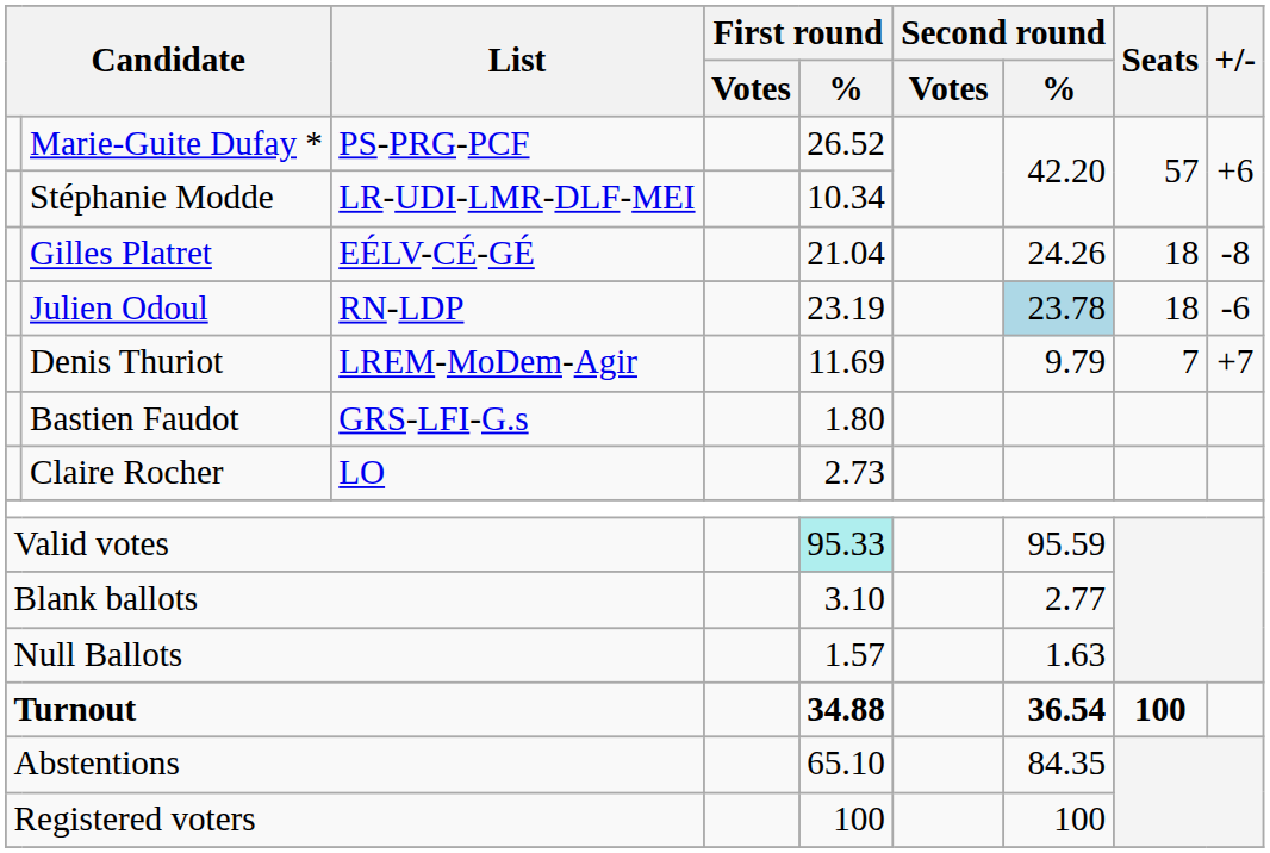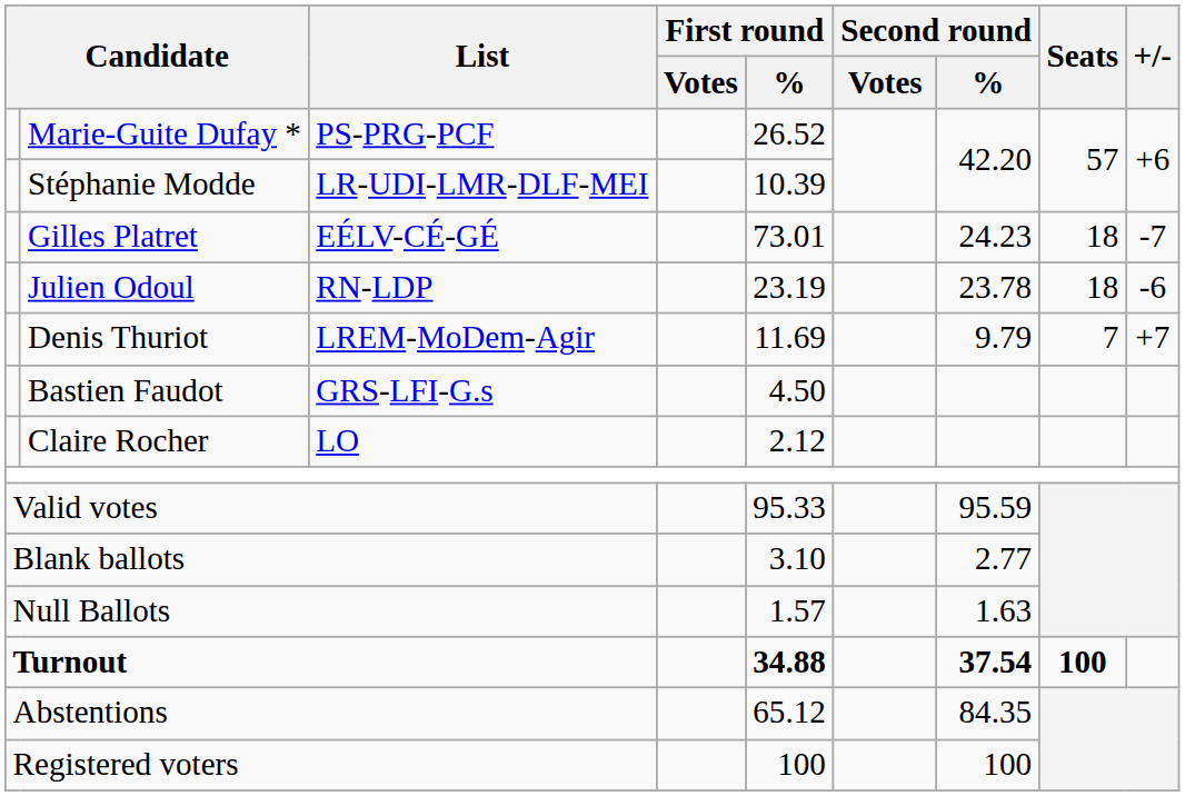Stéphanie Modde | First round / %: 10.34 -> 10.39
Gilles Platret | First round / %: 21.04 -> 73.01
Gilles Platret | Second round / %: 24.26 -> 24.23
Gilles Platret | +/-: -8 -> -7
Julien Odoul | Second round / %: lightblue background -> no background
Bastien Faudot | First round / %: 1.80 -> 4.50
Claire Rocher | First round / %: 2.73 -> 2.12
Valid votes | First round / %: paleturquoise background -> no background
Turnout | Second round / %: 36.54 -> 37.54
Abstentions | First round / %: 65.10 -> 65.12
